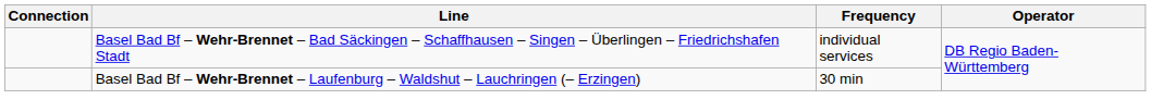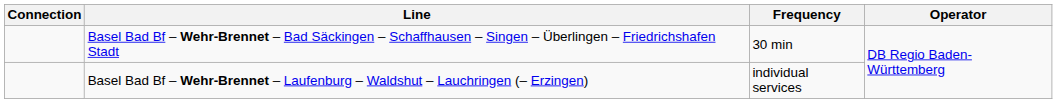row 2 | Frequency: individual services -> 30 min
row 3 | Frequency: 30 min -> individual services
